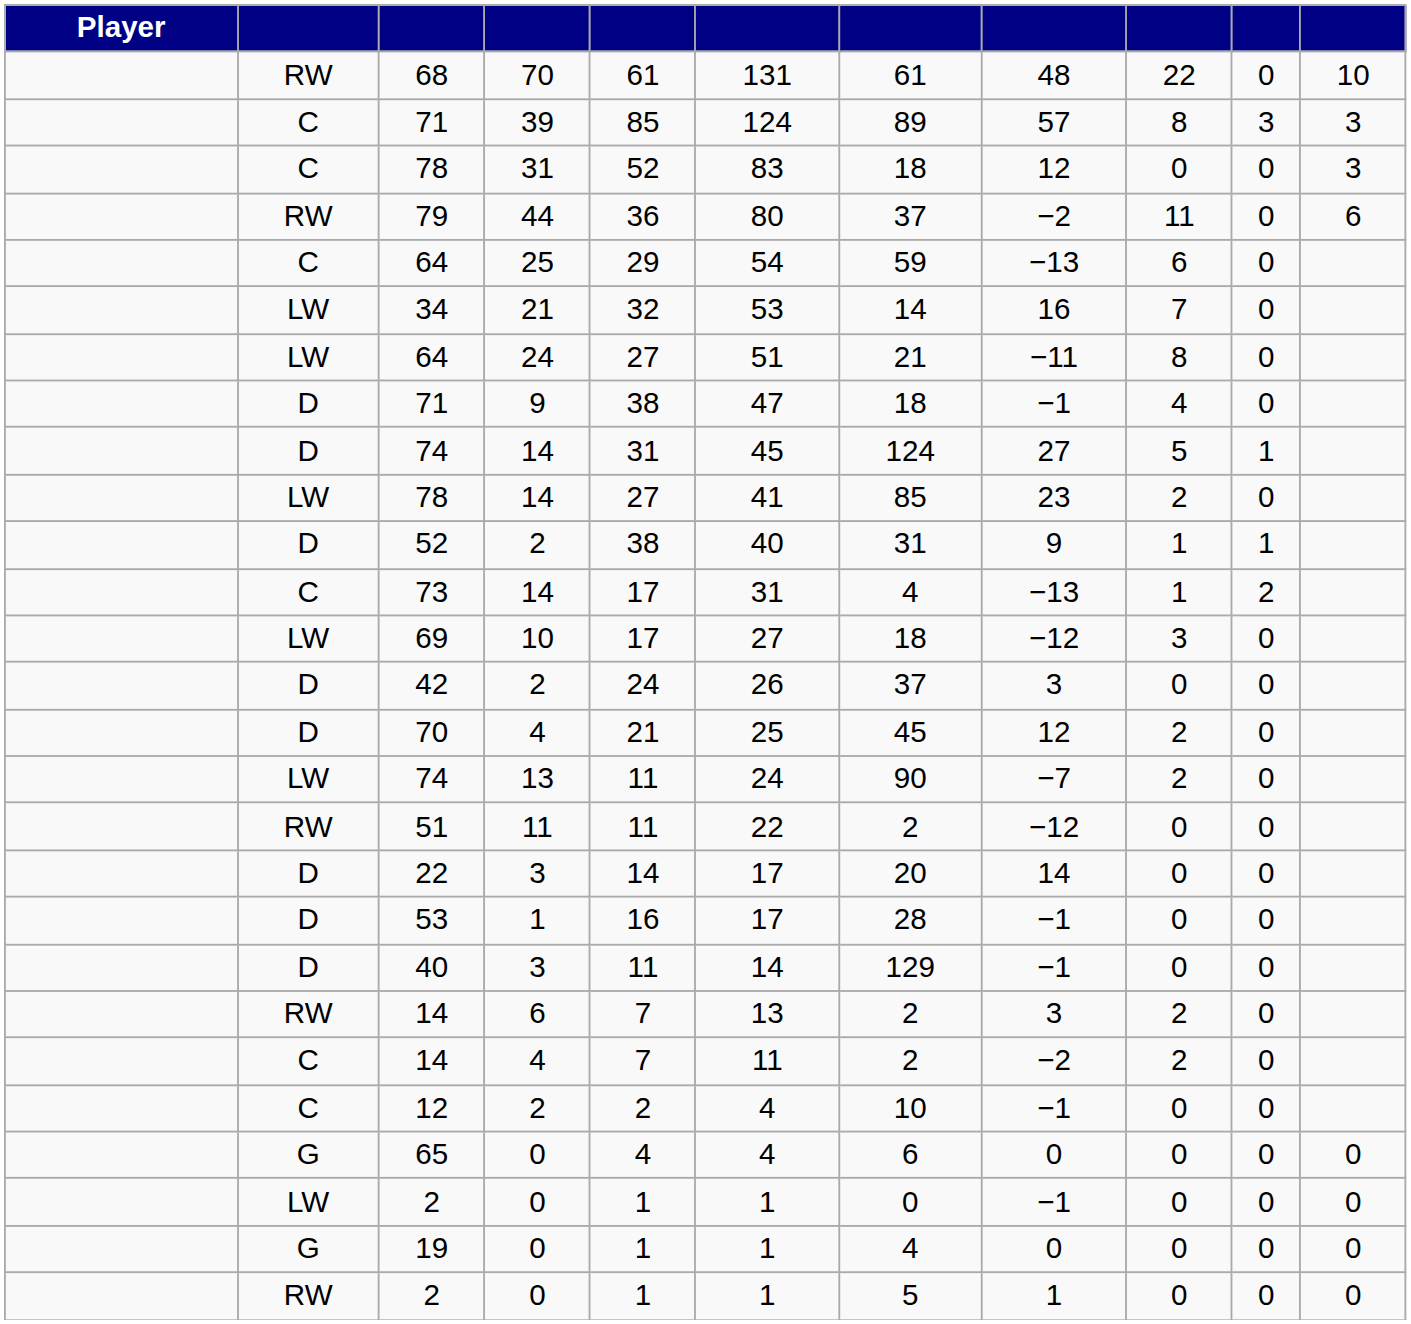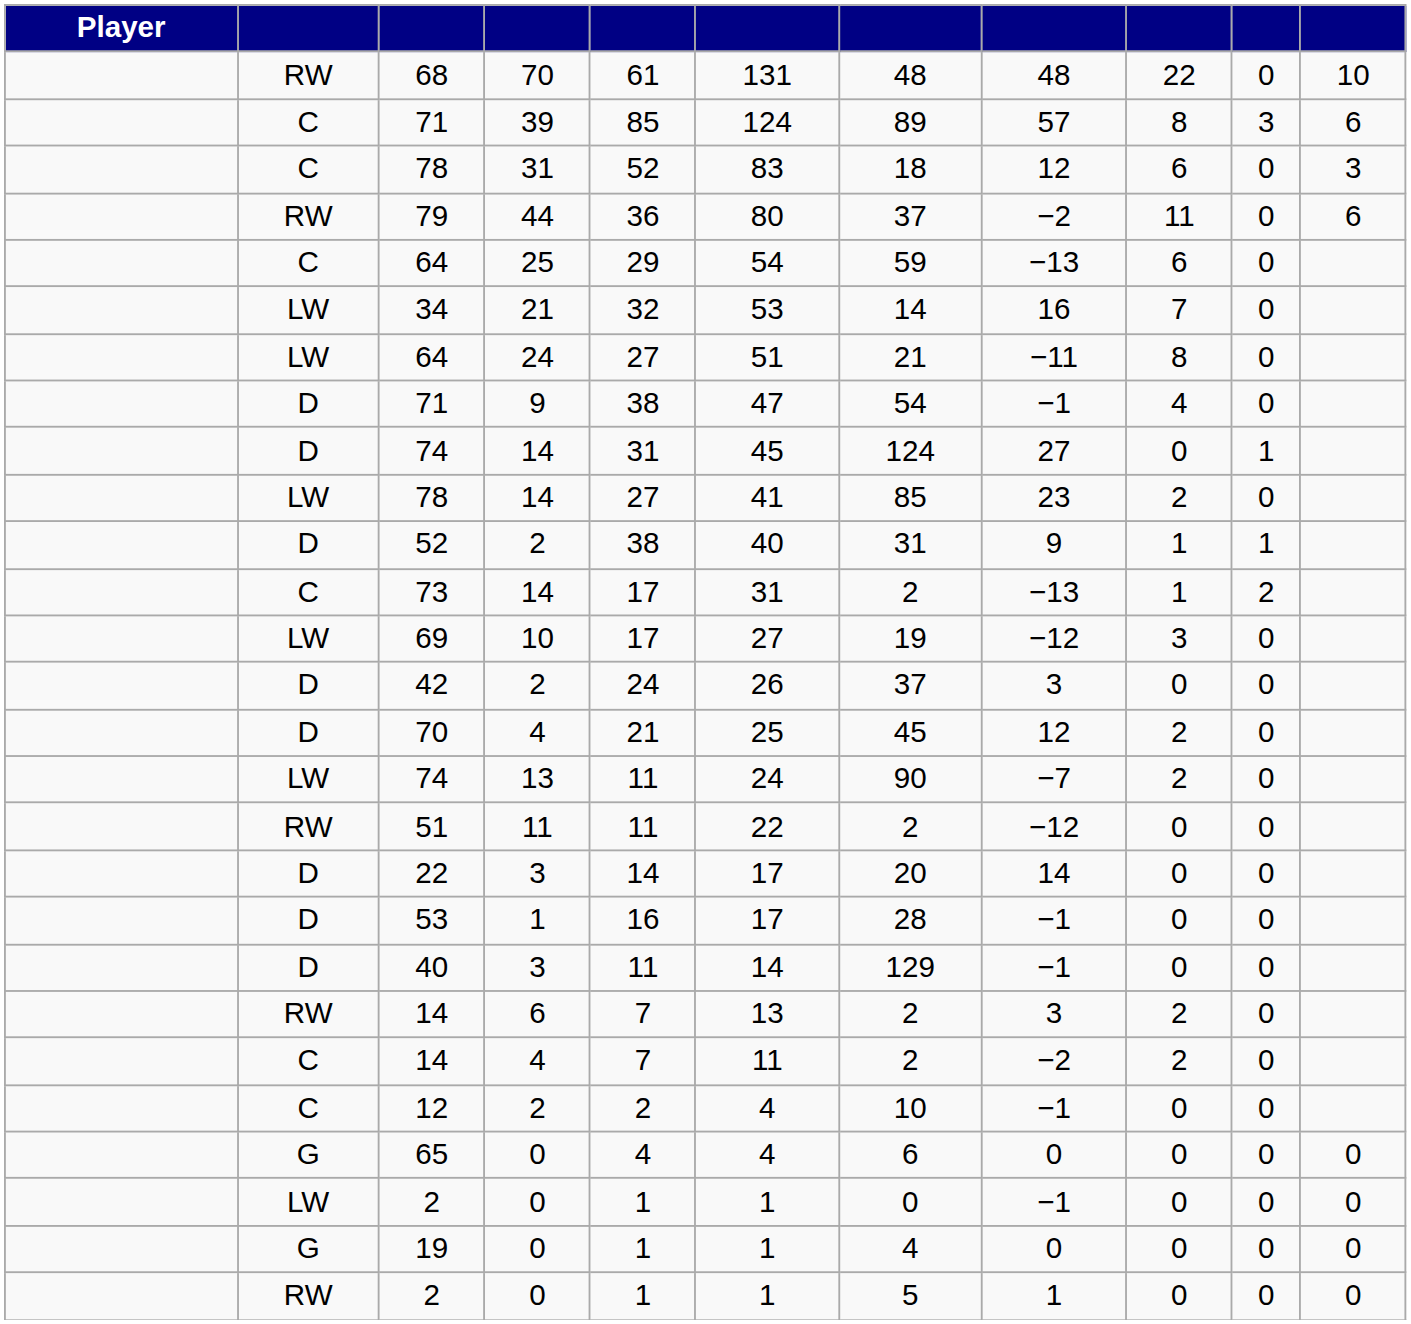68 | column 7: 61 -> 48
C / 71 | column 11: 3 -> 6
C / 78 | column 9: 0 -> 6
D / 71 | column 7: 18 -> 54
D / 74 | column 9: 5 -> 0
73 | column 7: 4 -> 2
69 | column 7: 18 -> 19
